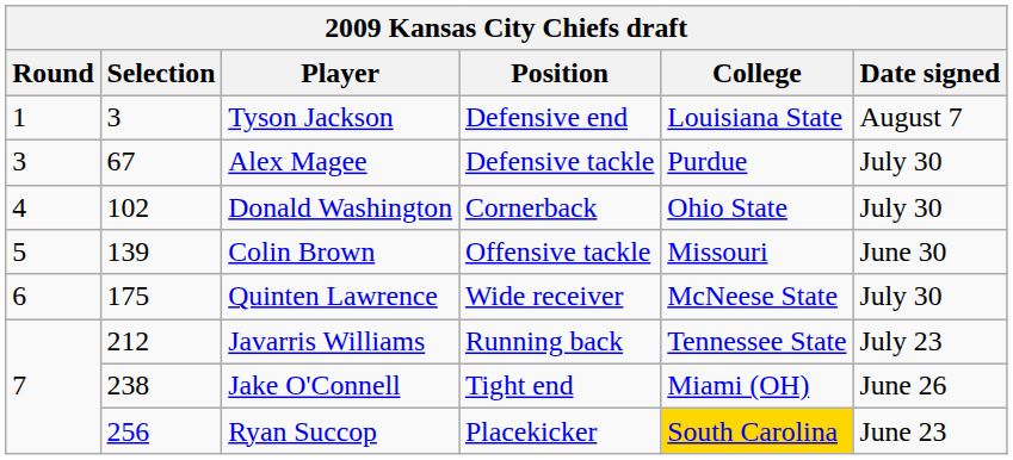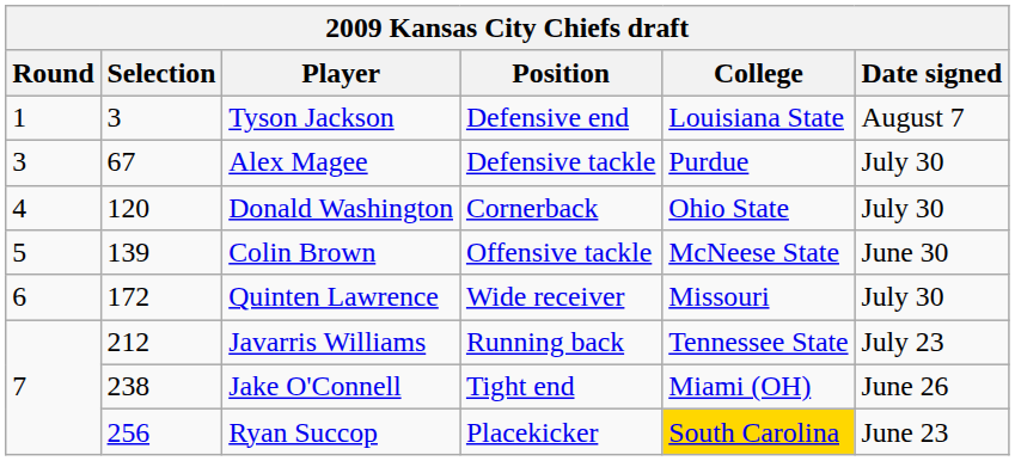Donald Washington | Selection: 102 -> 120
Colin Brown | College: Missouri -> McNeese State
Quinten Lawrence | Selection: 175 -> 172
Quinten Lawrence | College: McNeese State -> Missouri
